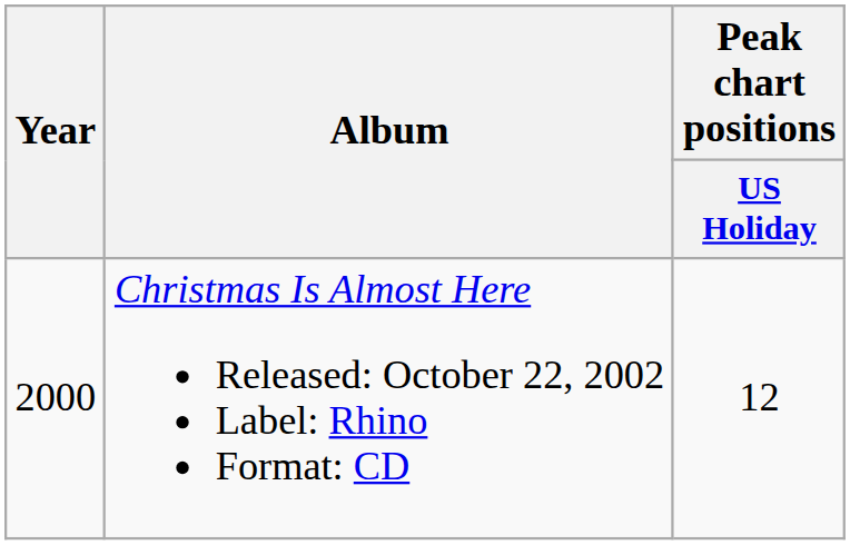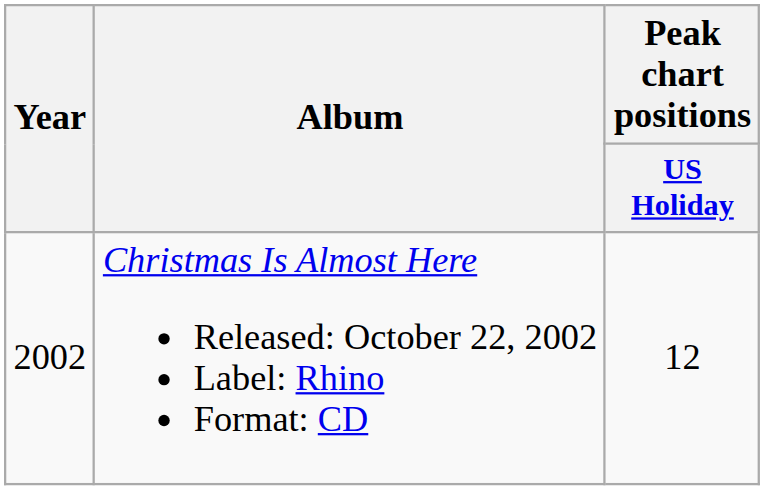row 3 | Year: 2000 -> 2002
